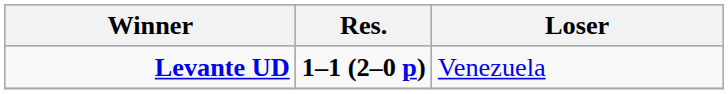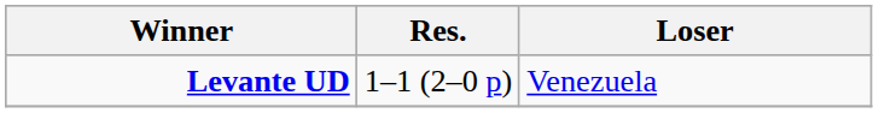Levante UD | Res.: bold -> normal
